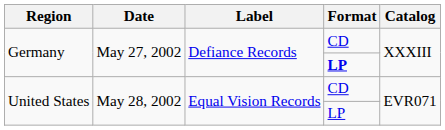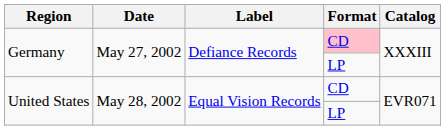Germany / CD | Format: no background -> pink background
Germany / LP | Format: bold -> normal
